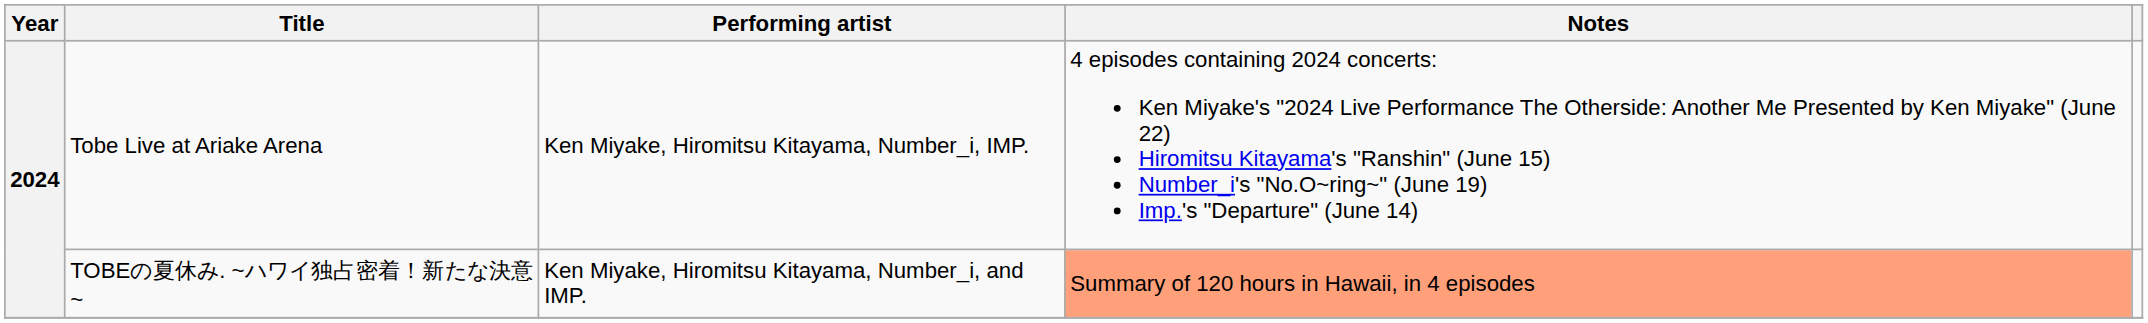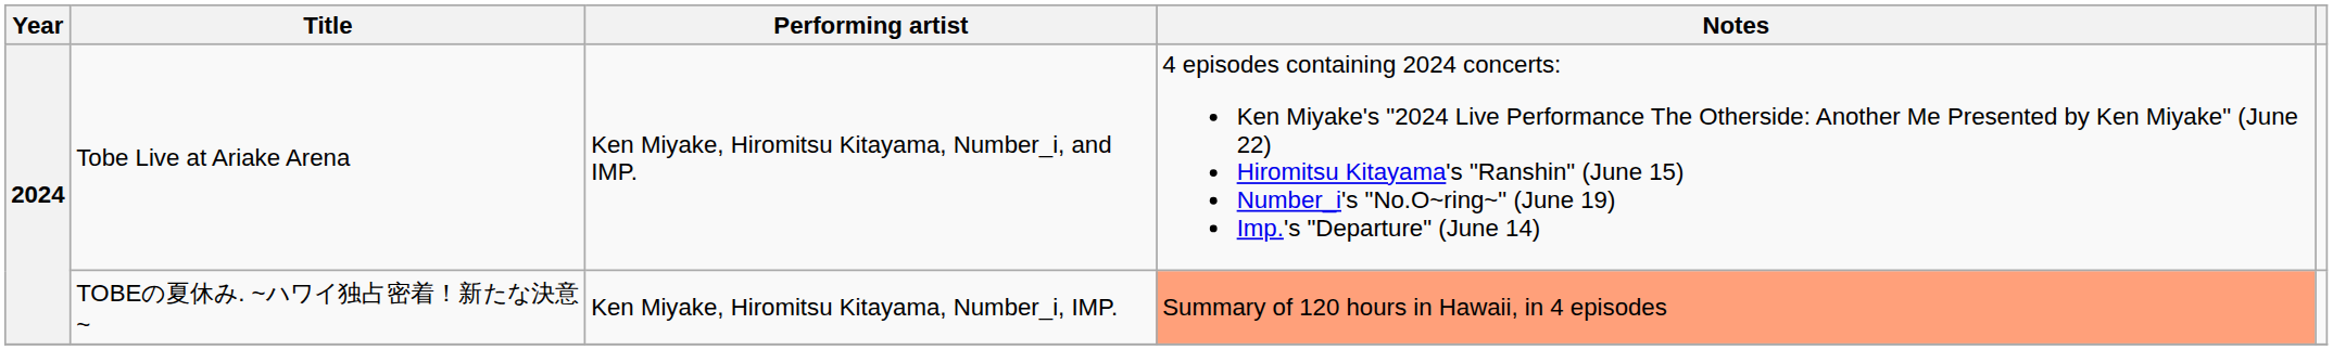Tobe Live at Ariake Arena | Performing artist: Ken Miyake, Hiromitsu Kitayama, Number_i, IMP. -> Ken Miyake, Hiromitsu Kitayama, Number_i, and IMP.
TOBEの夏休み. ~ハワイ独占密着！新たな決意~ | Performing artist: Ken Miyake, Hiromitsu Kitayama, Number_i, and IMP. -> Ken Miyake, Hiromitsu Kitayama, Number_i, IMP.
